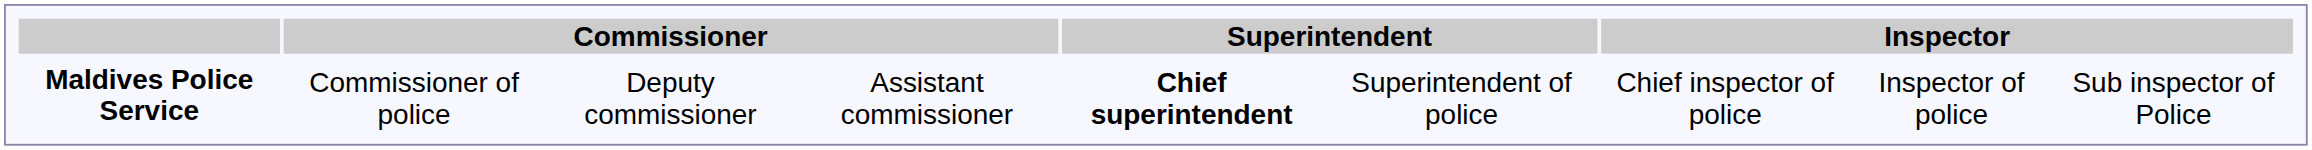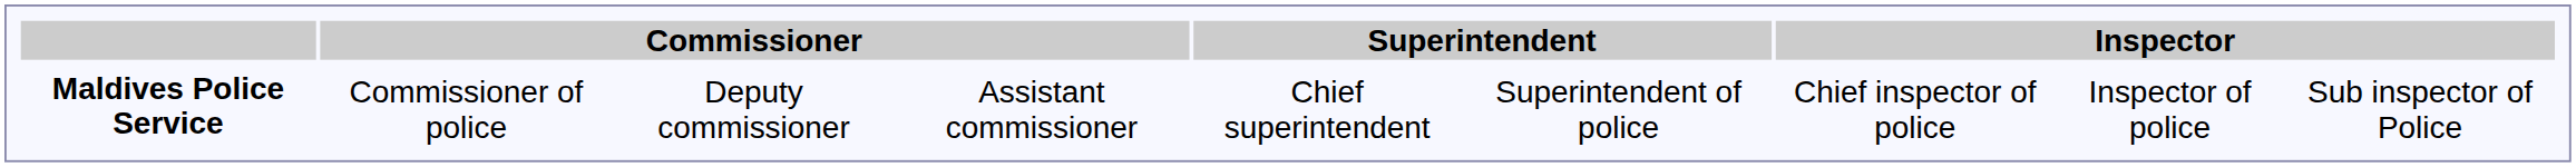Commissioner of police | column 5: bold -> normal
